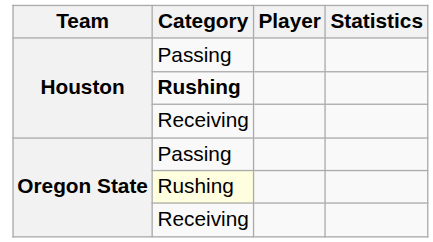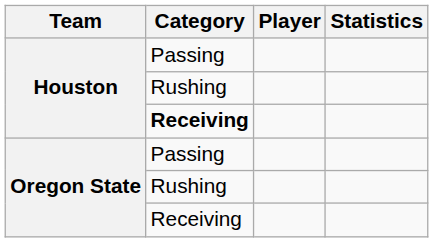Houston / Rushing | Category: bold -> normal
Houston / Receiving | Category: normal -> bold
Oregon State / Rushing | Category: lightyellow background -> no background
